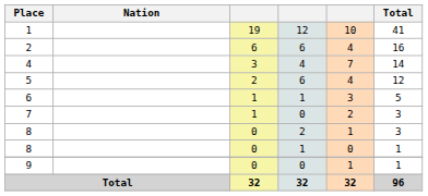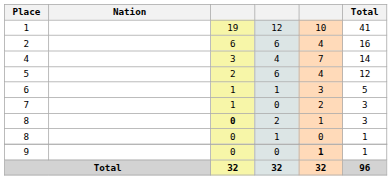8 / 2 | column 3: normal -> bold
9 | column 5: normal -> bold
